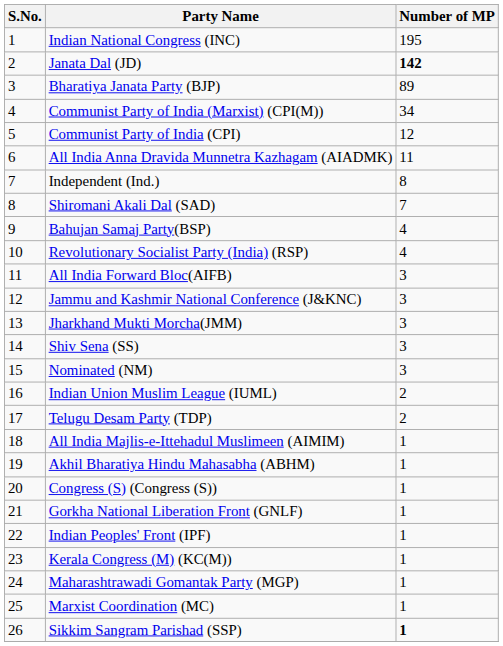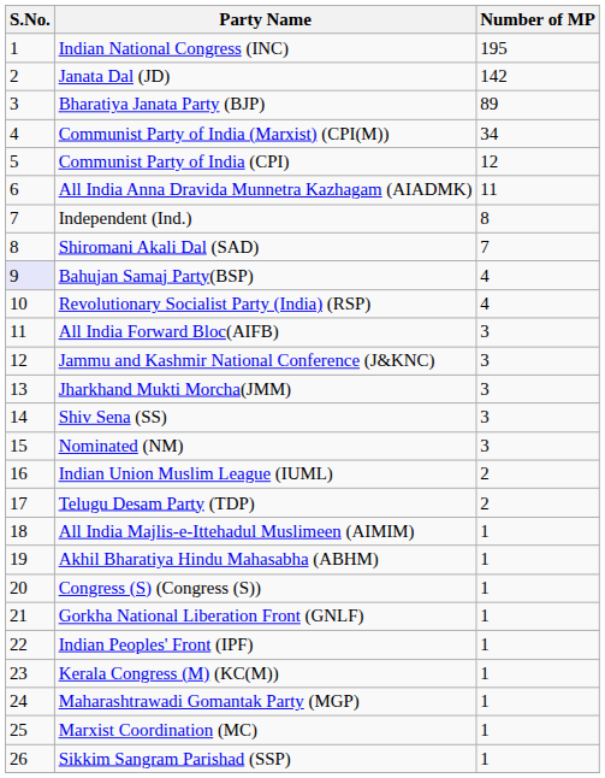Janata Dal (JD) | Number of MP: bold -> normal
Bahujan Samaj Party(BSP) | S.No.: no background -> lavender background
Sikkim Sangram Parishad (SSP) | Number of MP: bold -> normal
